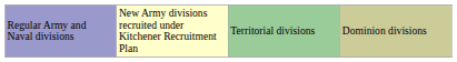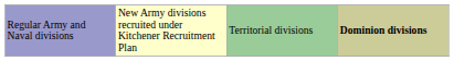Regular Army and Naval divisions | column 4: normal -> bold
